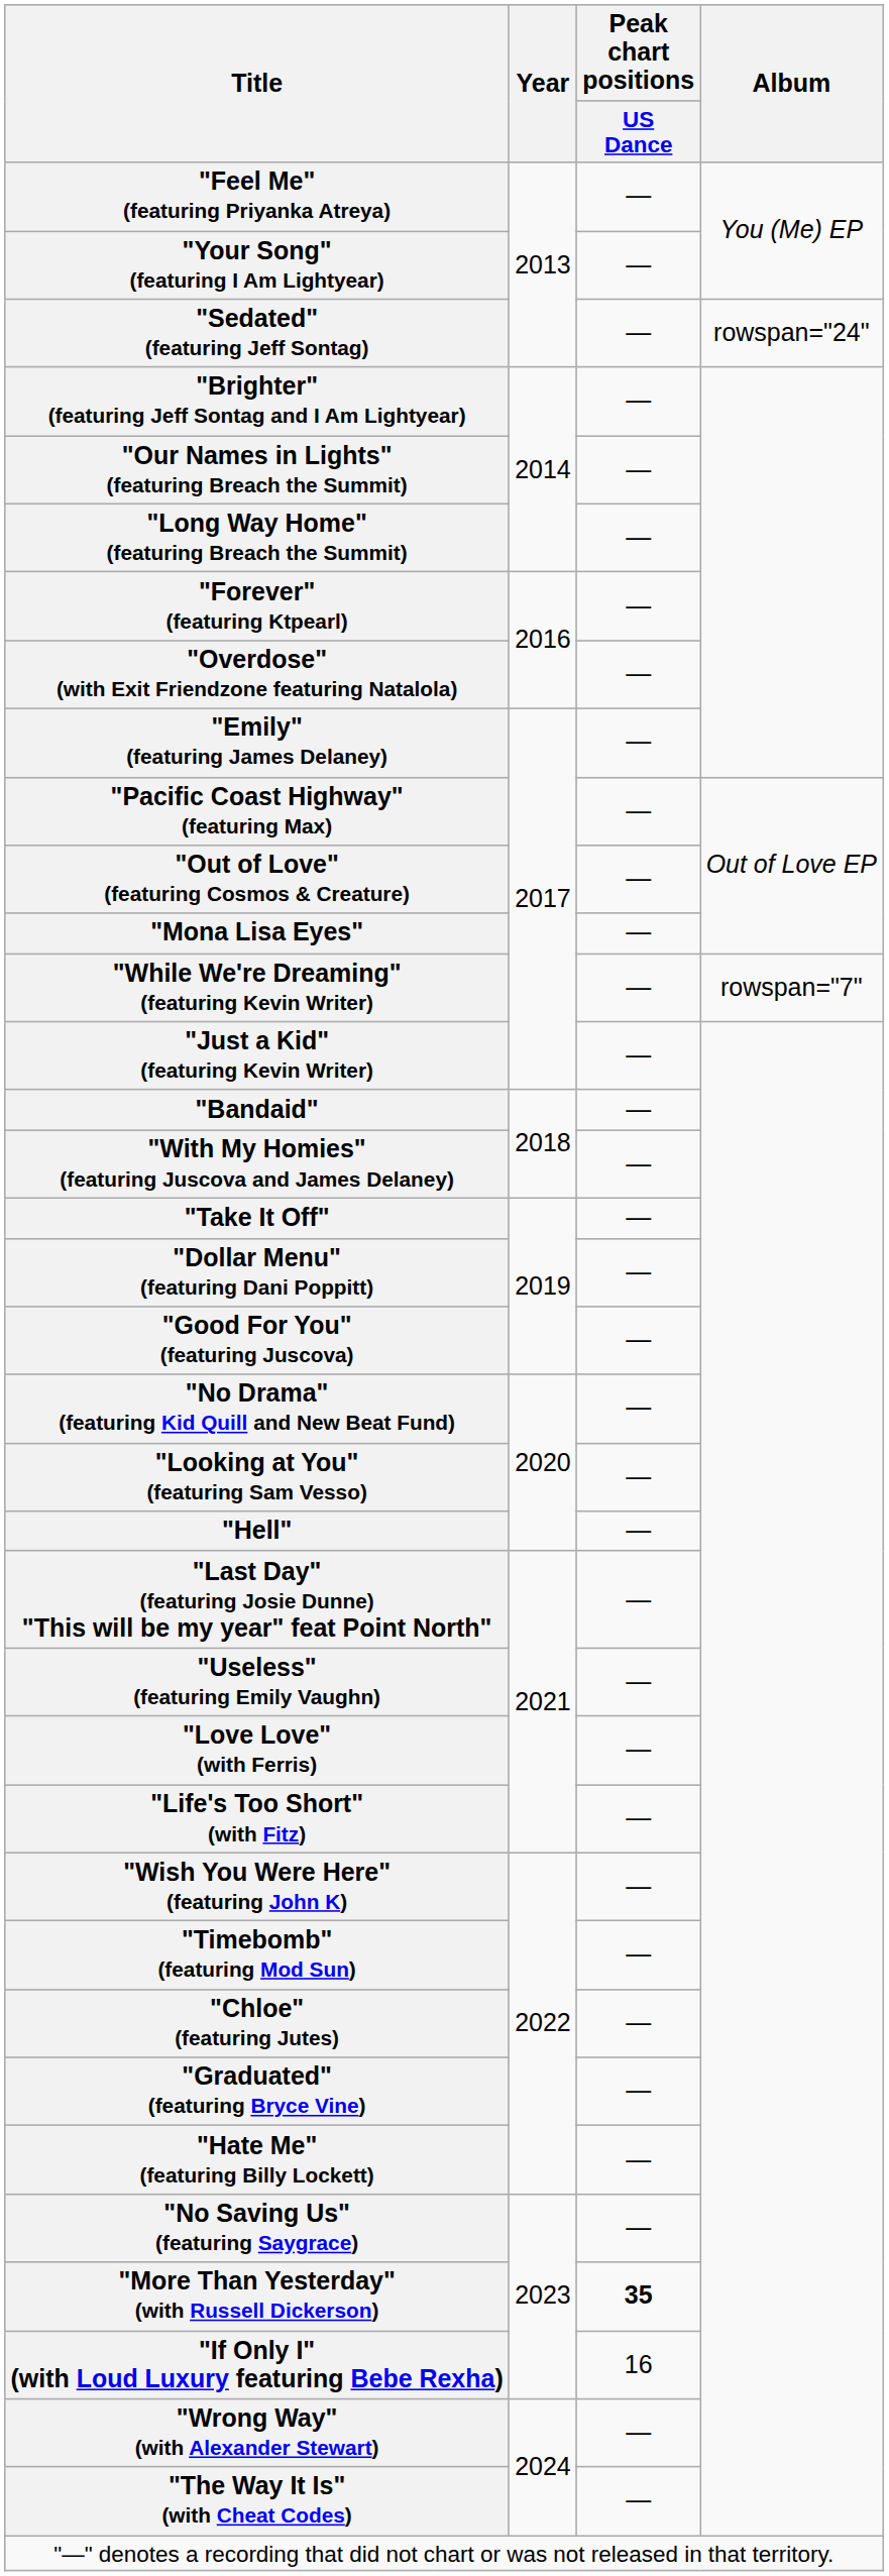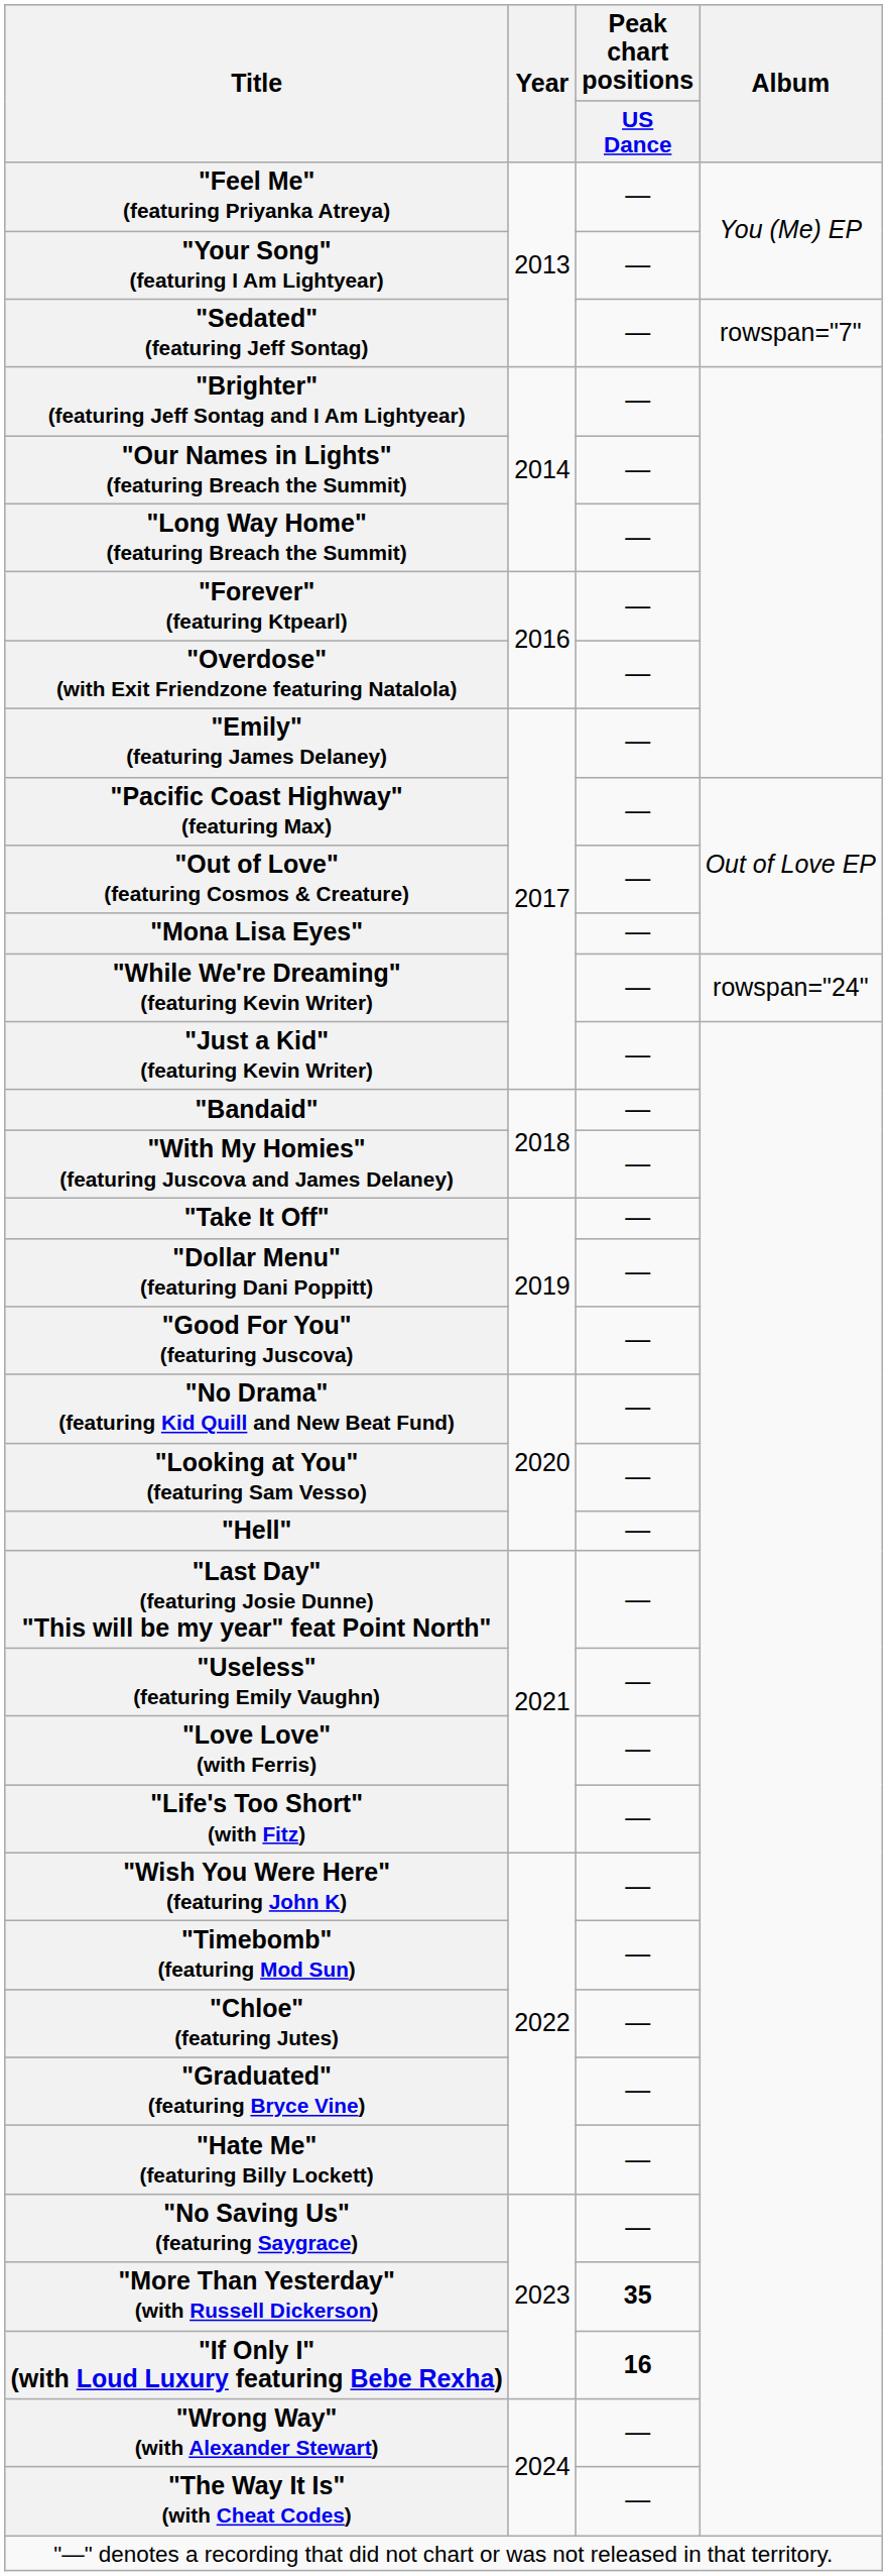"Sedated" (featuring Jeff Sontag) | Album: rowspan="24" -> rowspan="7"
"While We're Dreaming" (featuring Kevin Writer) | Album: rowspan="7" -> rowspan="24"
"If Only I" (with Loud Luxury featuring Bebe Rexha) | Peak chart positions / US Dance: normal -> bold
